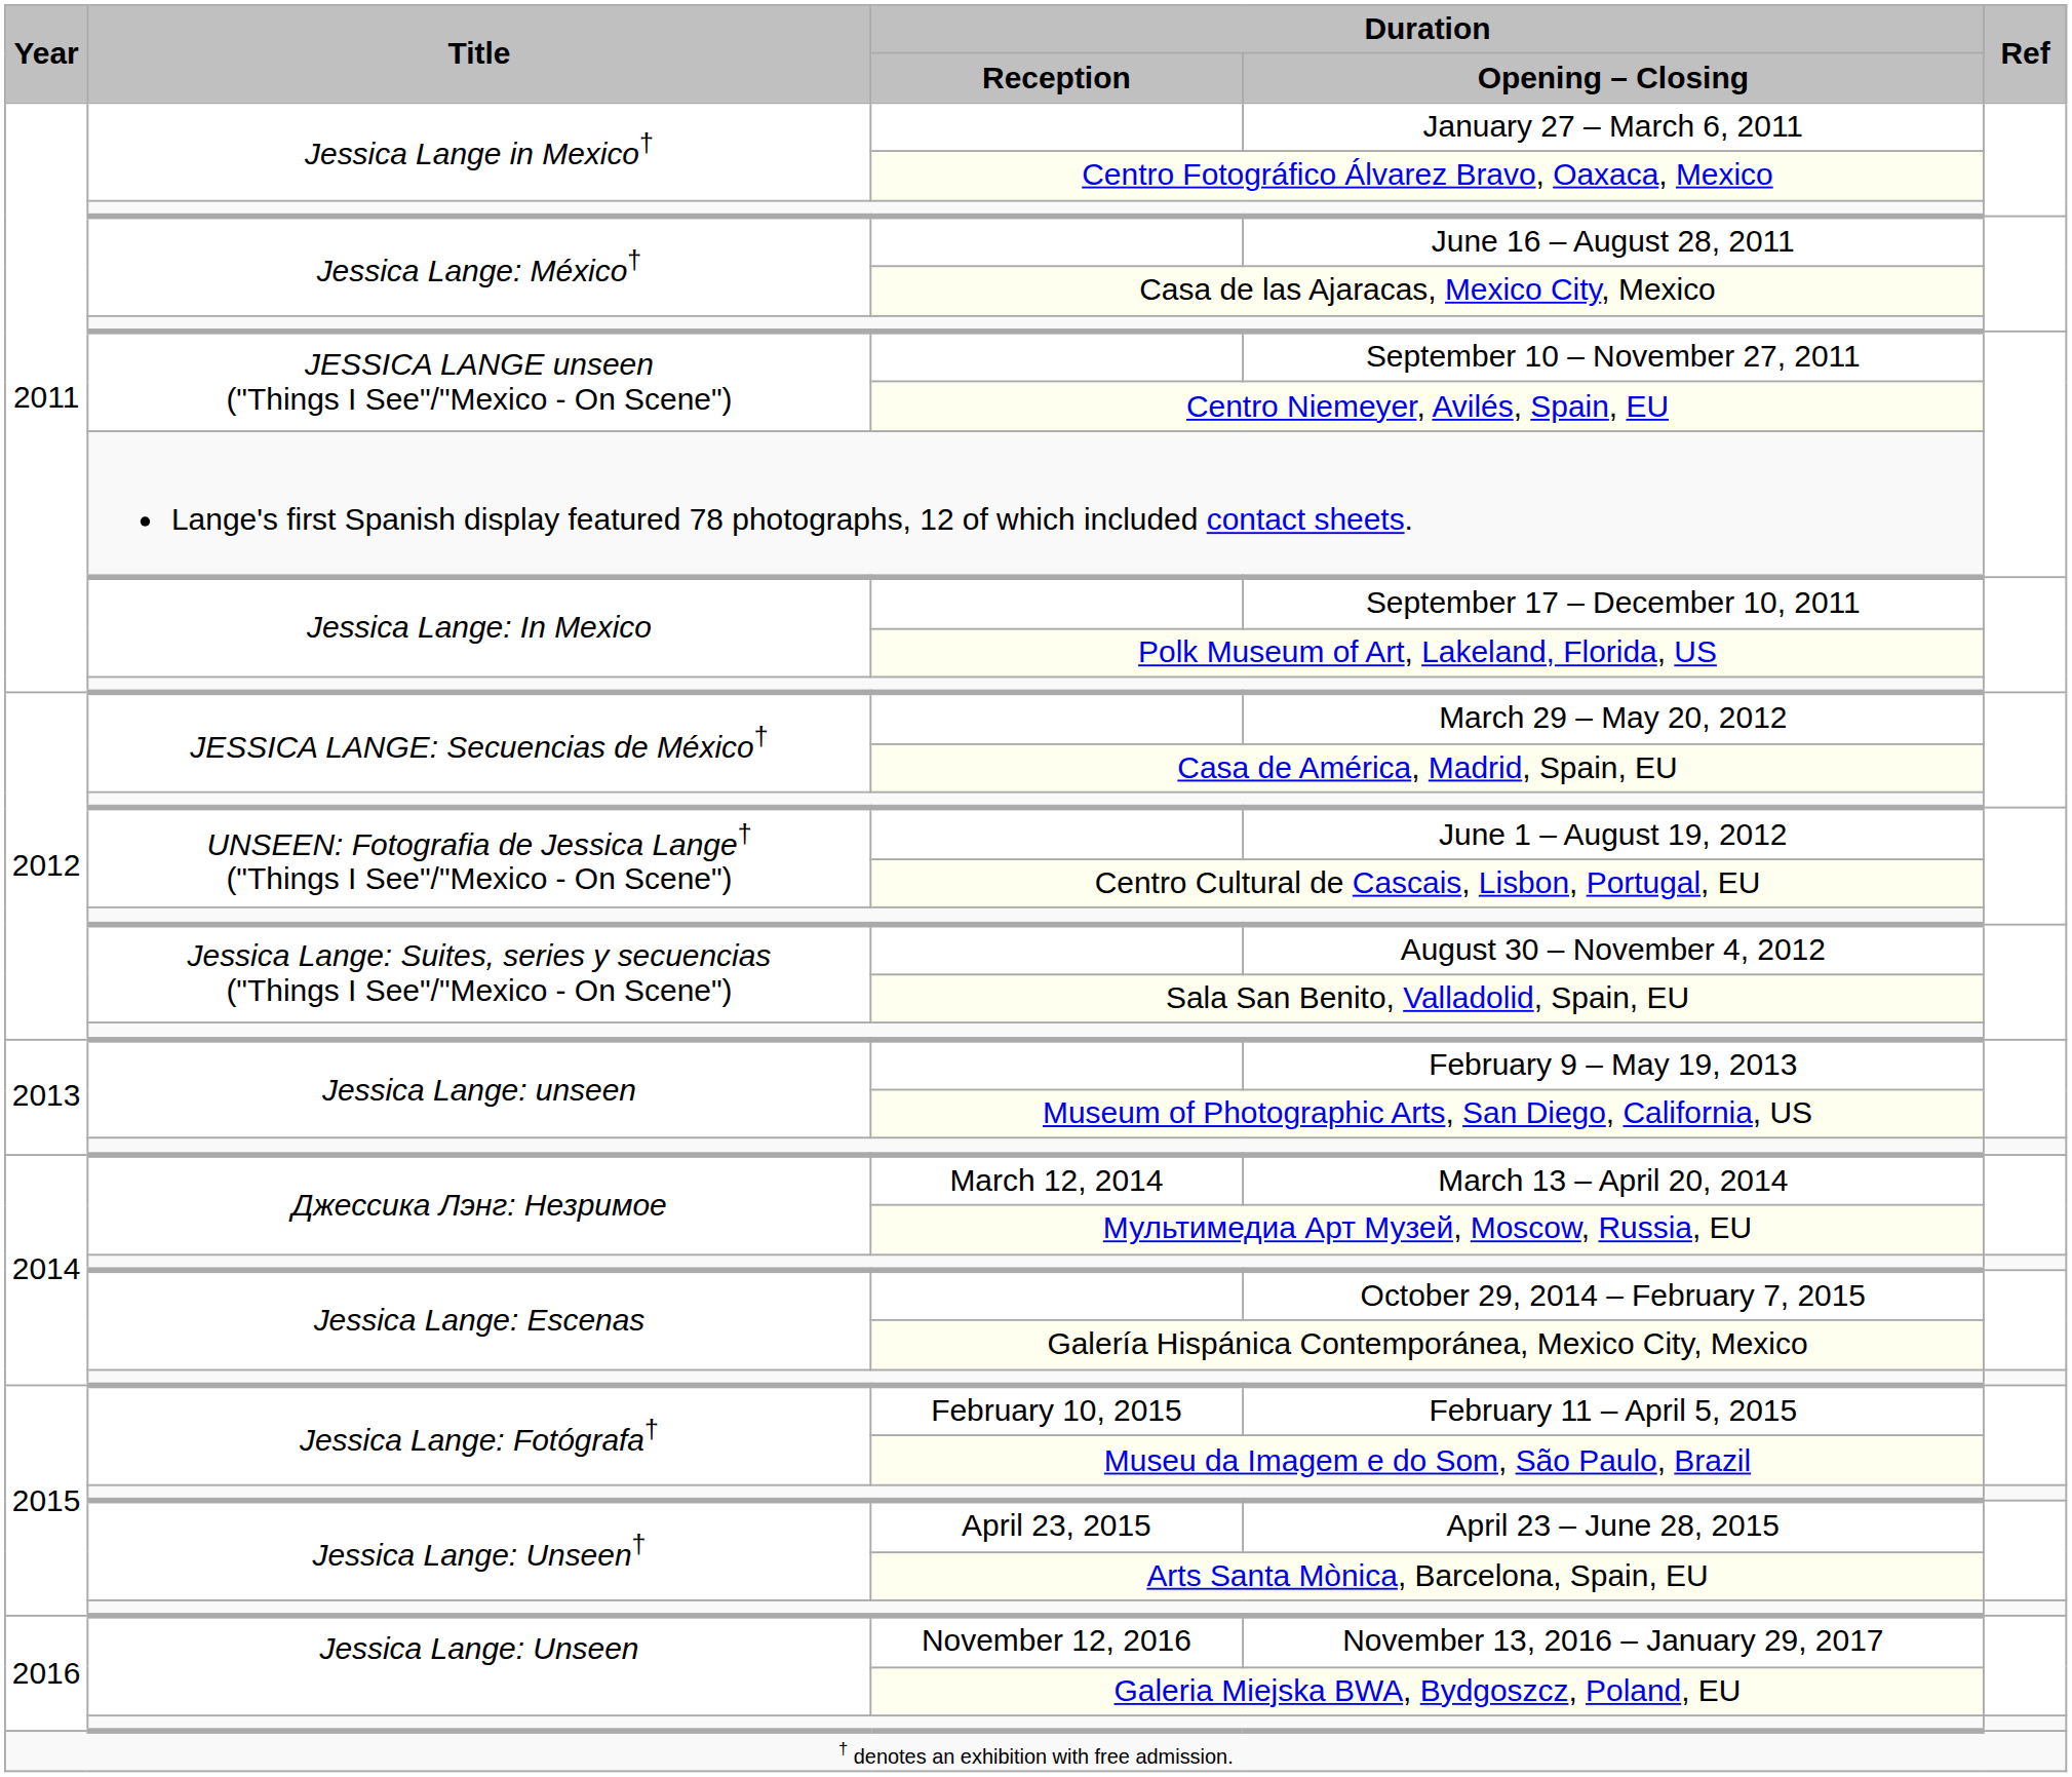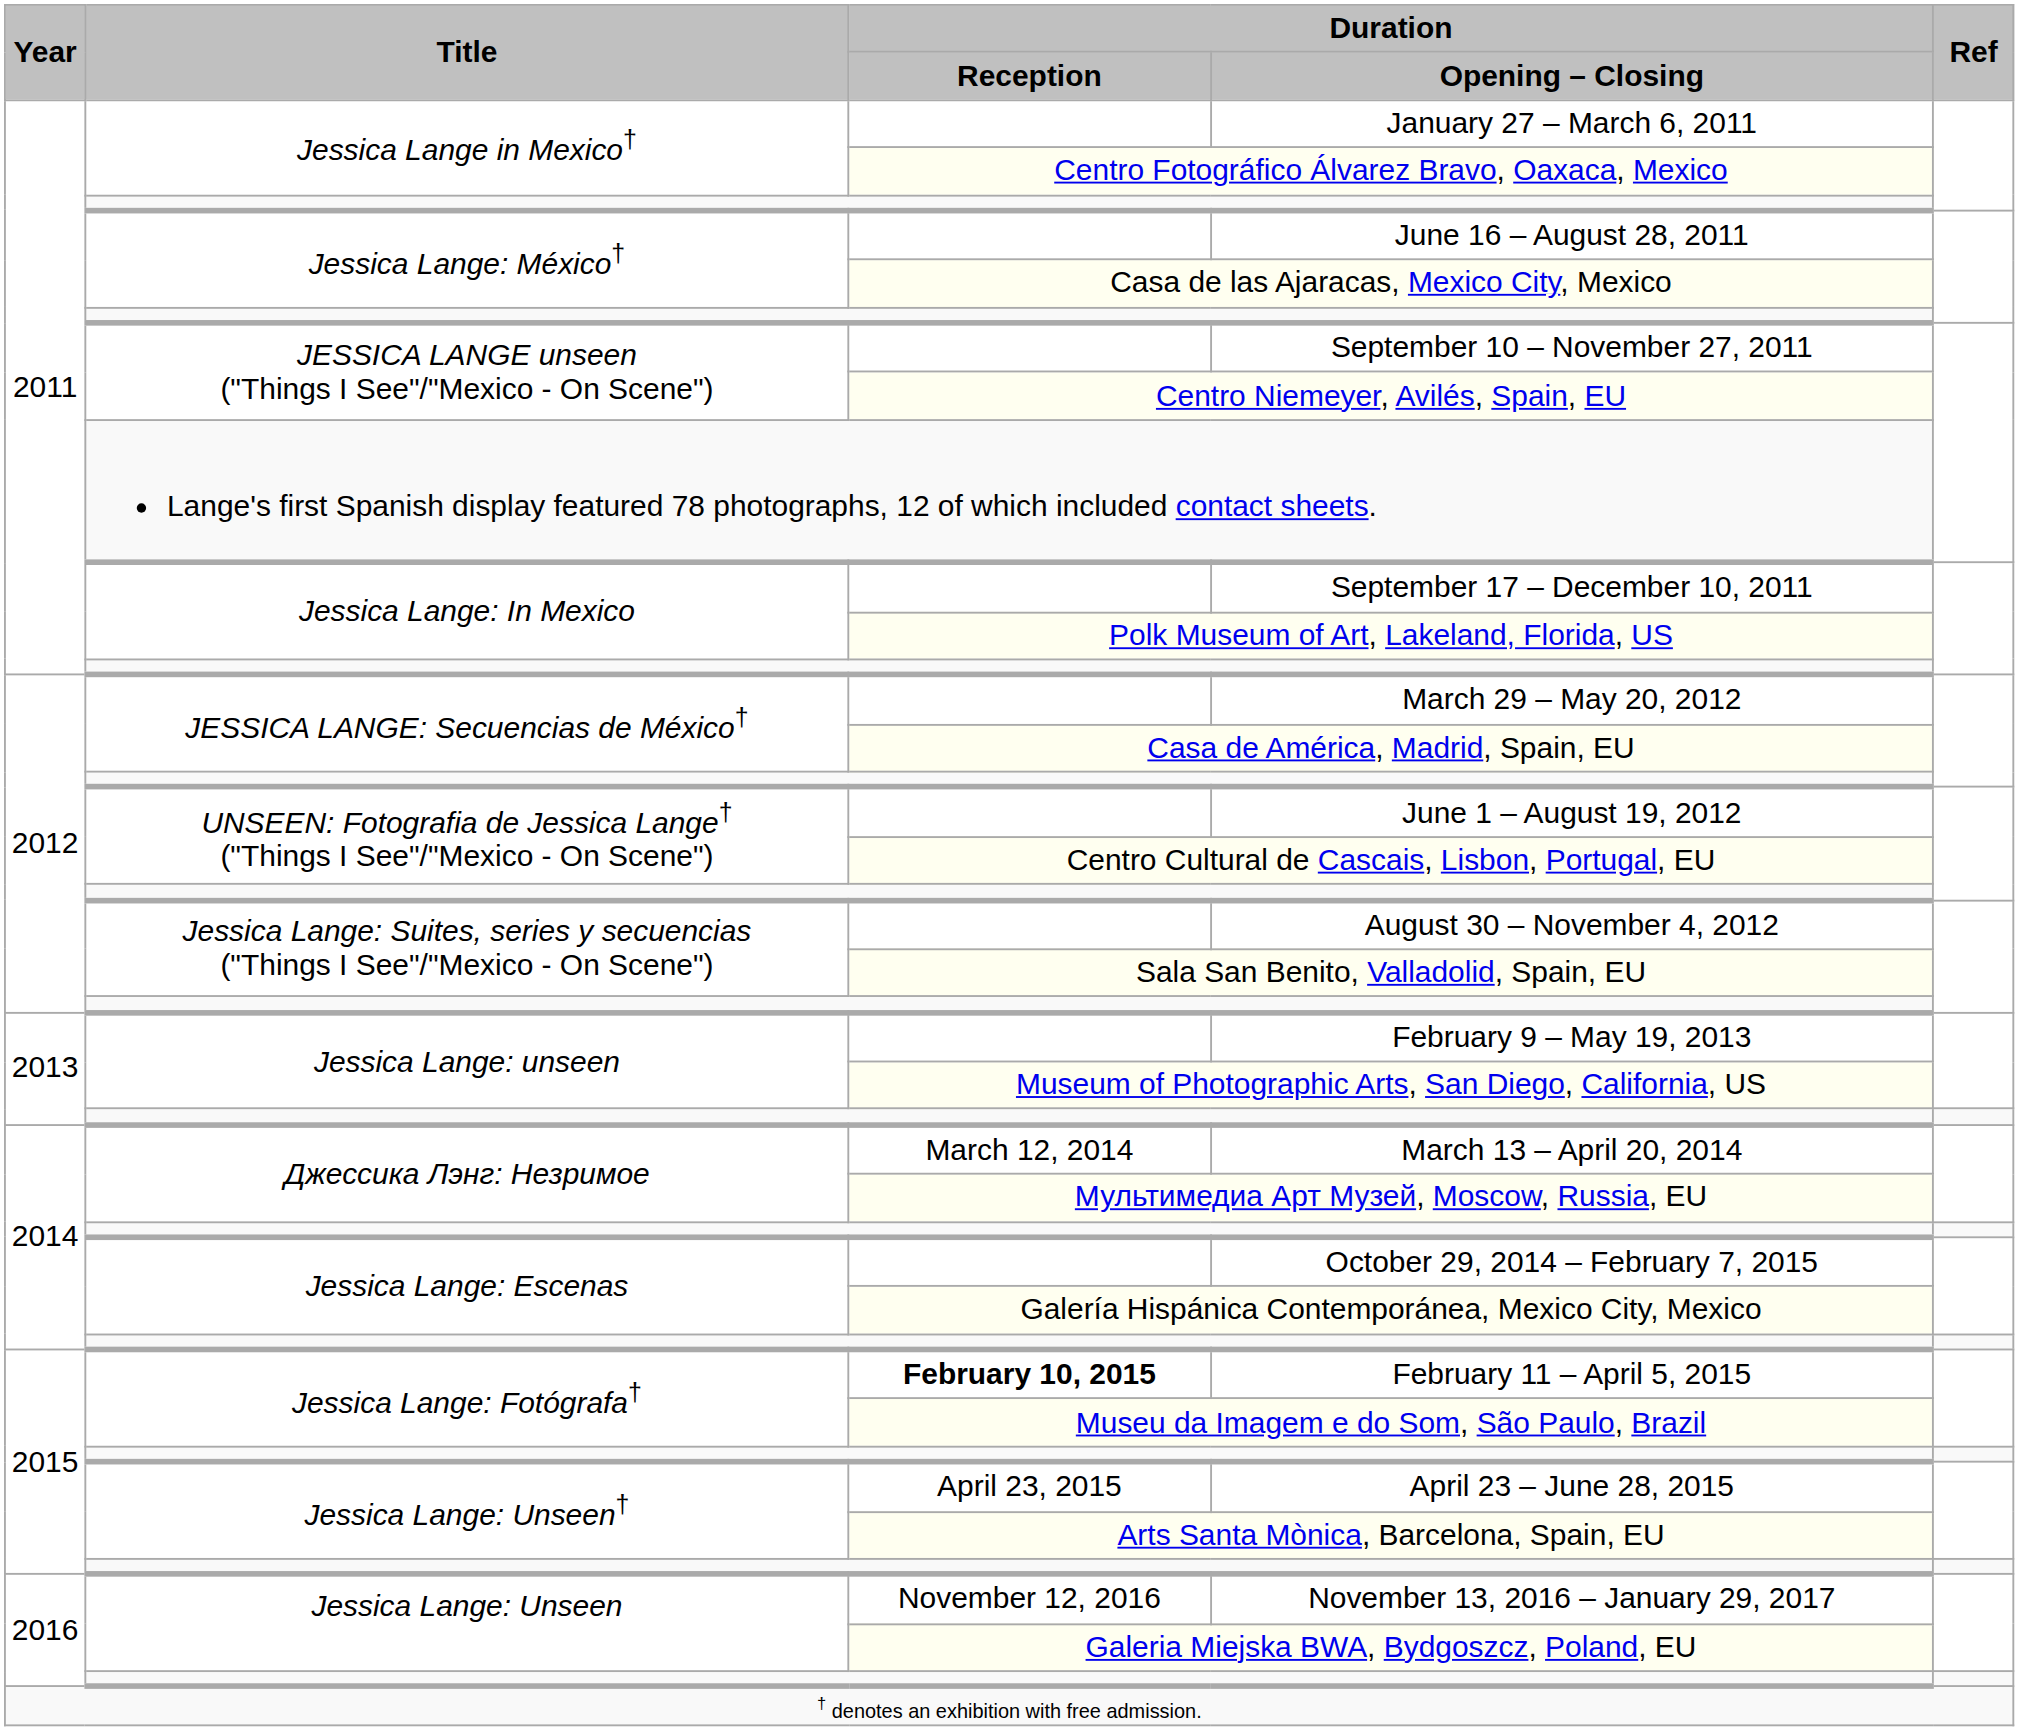February 11 – April 5, 2015 | Duration / Reception: normal -> bold
